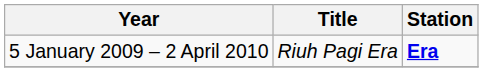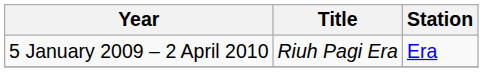5 January 2009 – 2 April 2010 | Station: bold -> normal
